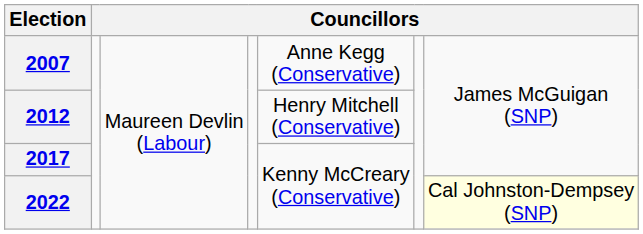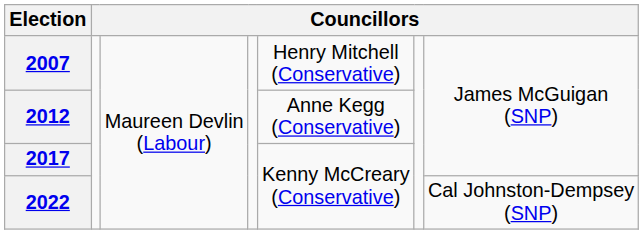2007 | column 5: Anne Kegg (Conservative) -> Henry Mitchell (Conservative)
2012 | column 5: Henry Mitchell (Conservative) -> Anne Kegg (Conservative)
2022 | column 7: lightyellow background -> no background
